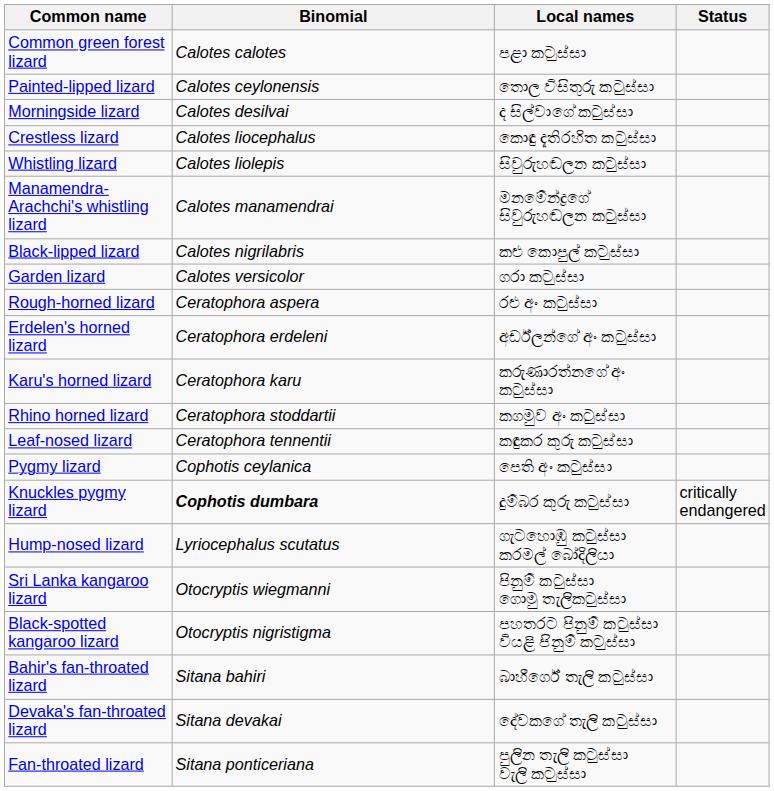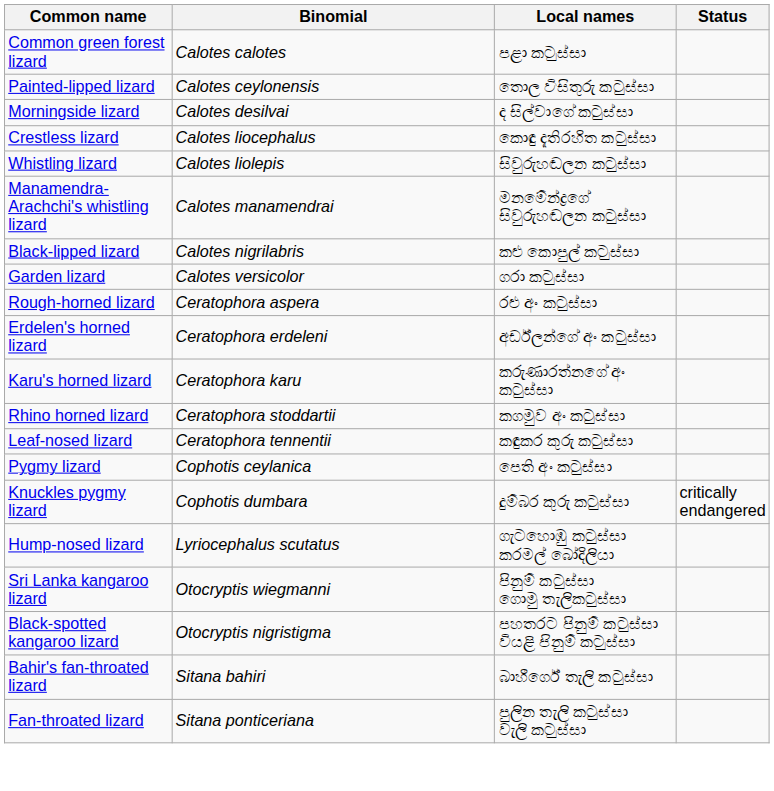Knuckles pygmy lizard | Binomial: bold -> normal
- row: Devaka's fan-throated lizard | Sitana devakai | දේවකගේ තැලි කටුස්සා
